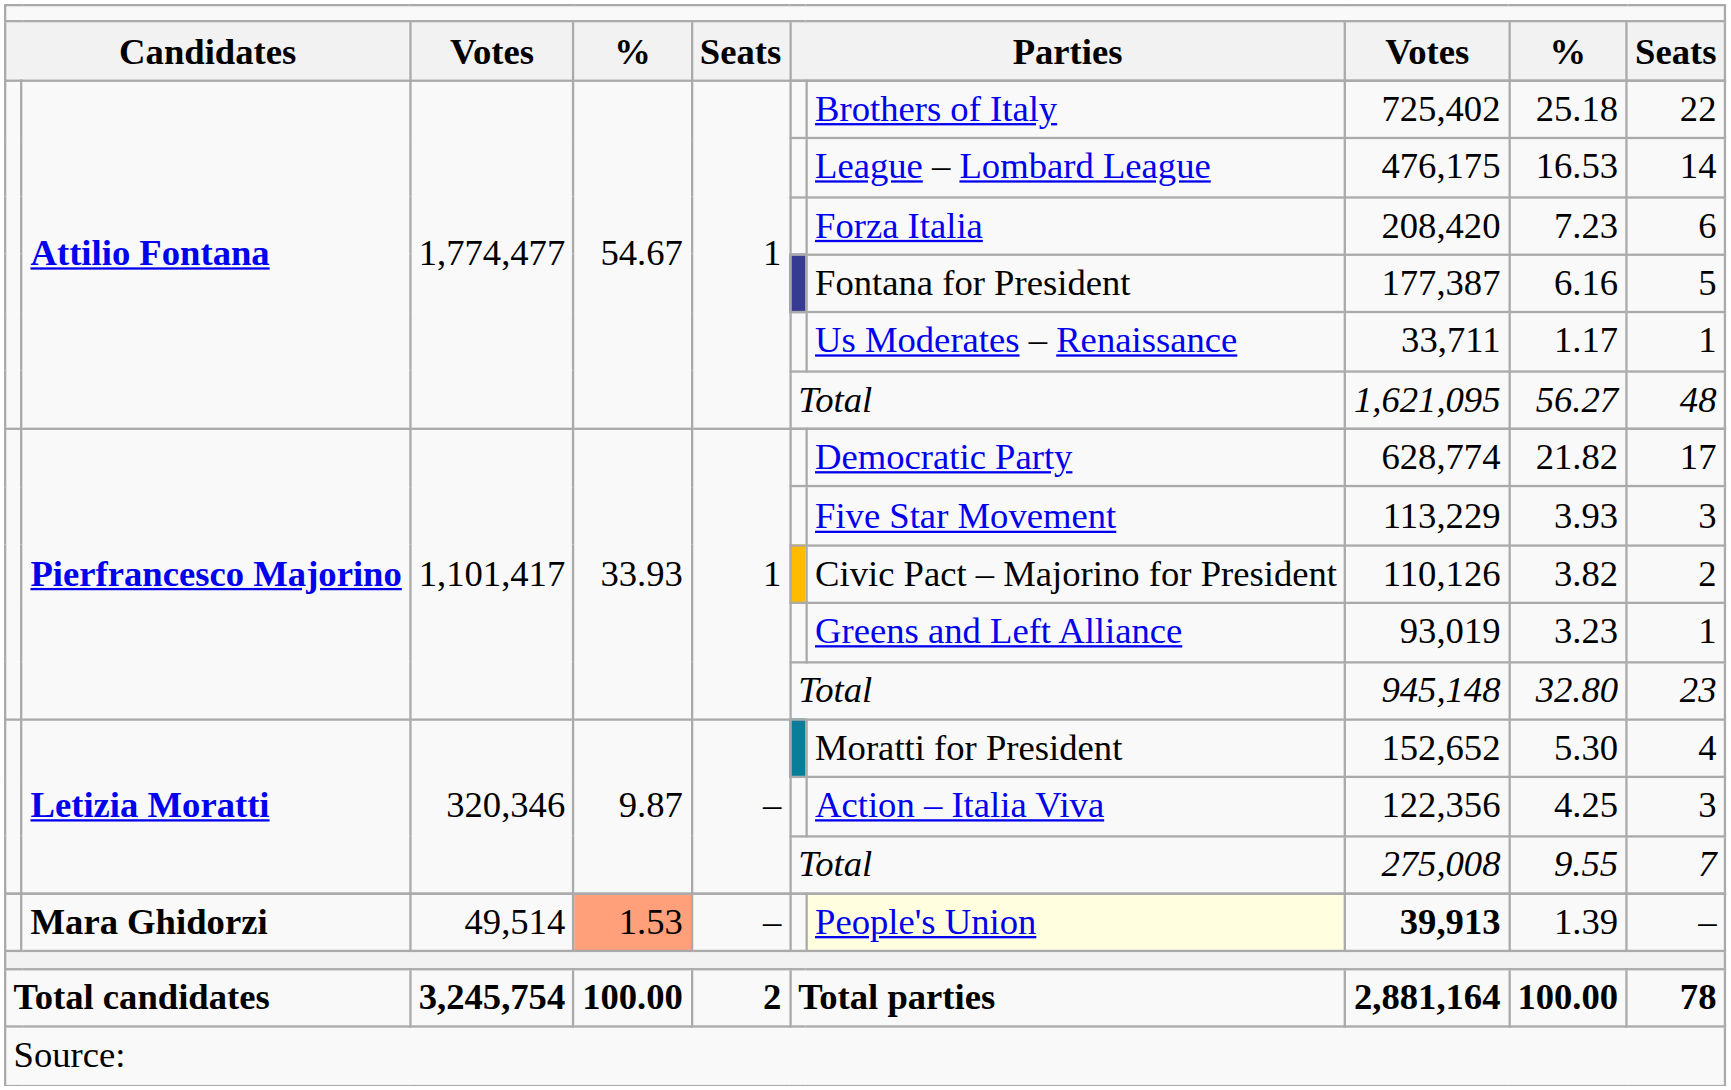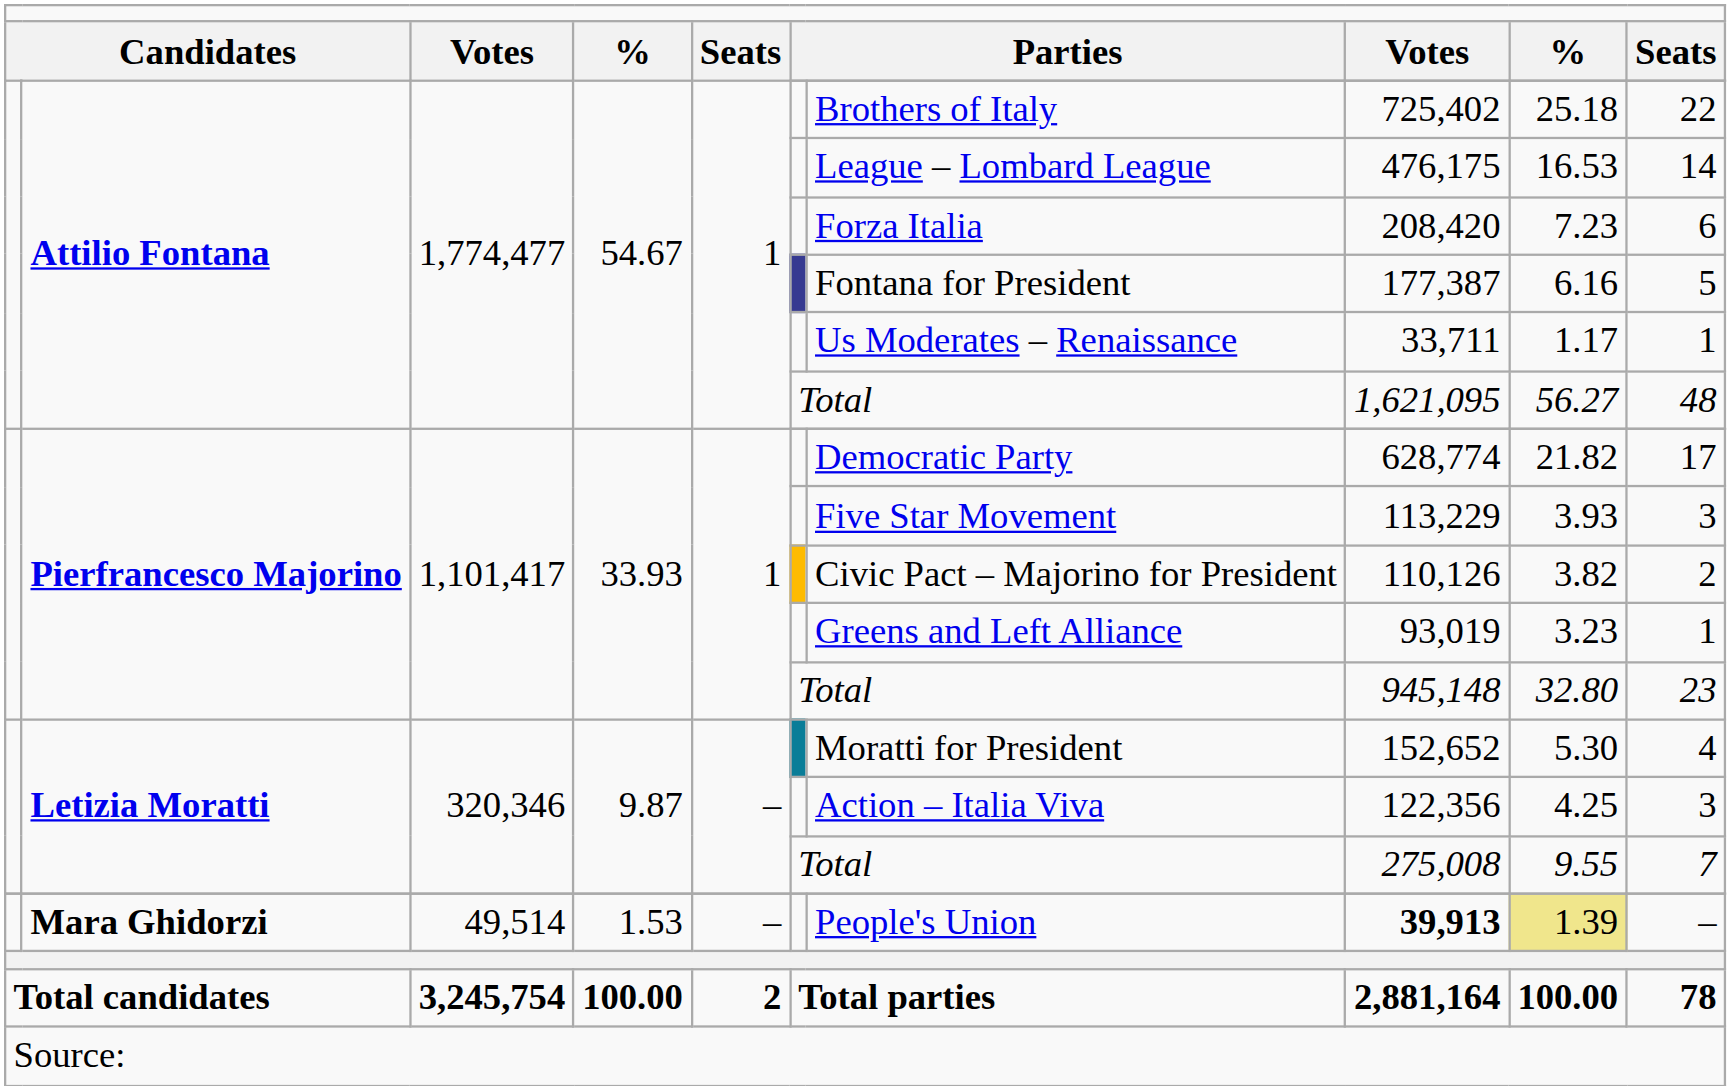Mara Ghidorzi | column 4: lightsalmon background -> no background
Mara Ghidorzi | column 7: lightyellow background -> no background
Mara Ghidorzi | column 9: no background -> khaki background
